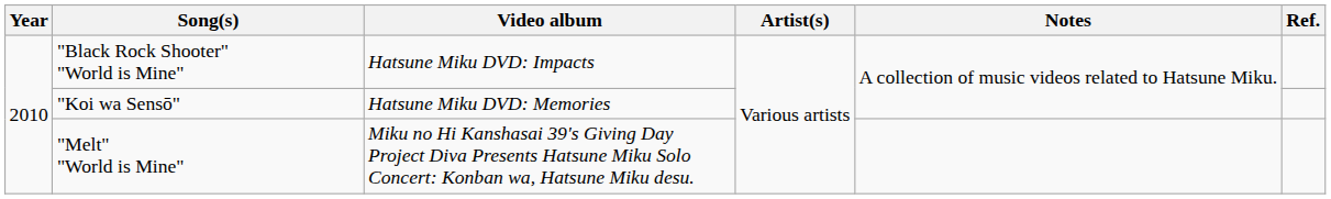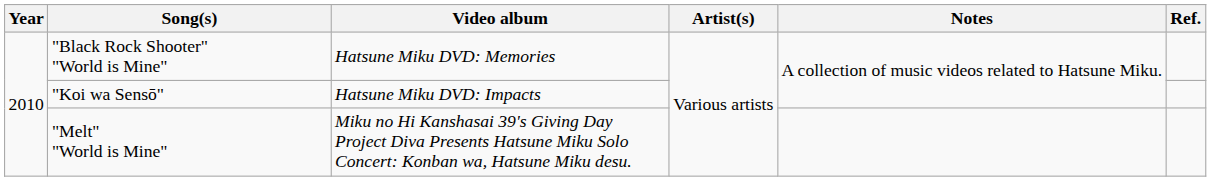"Black Rock Shooter" "World is Mine" | Video album: Hatsune Miku DVD: Impacts -> Hatsune Miku DVD: Memories
"Koi wa Sensō" | Video album: Hatsune Miku DVD: Memories -> Hatsune Miku DVD: Impacts
